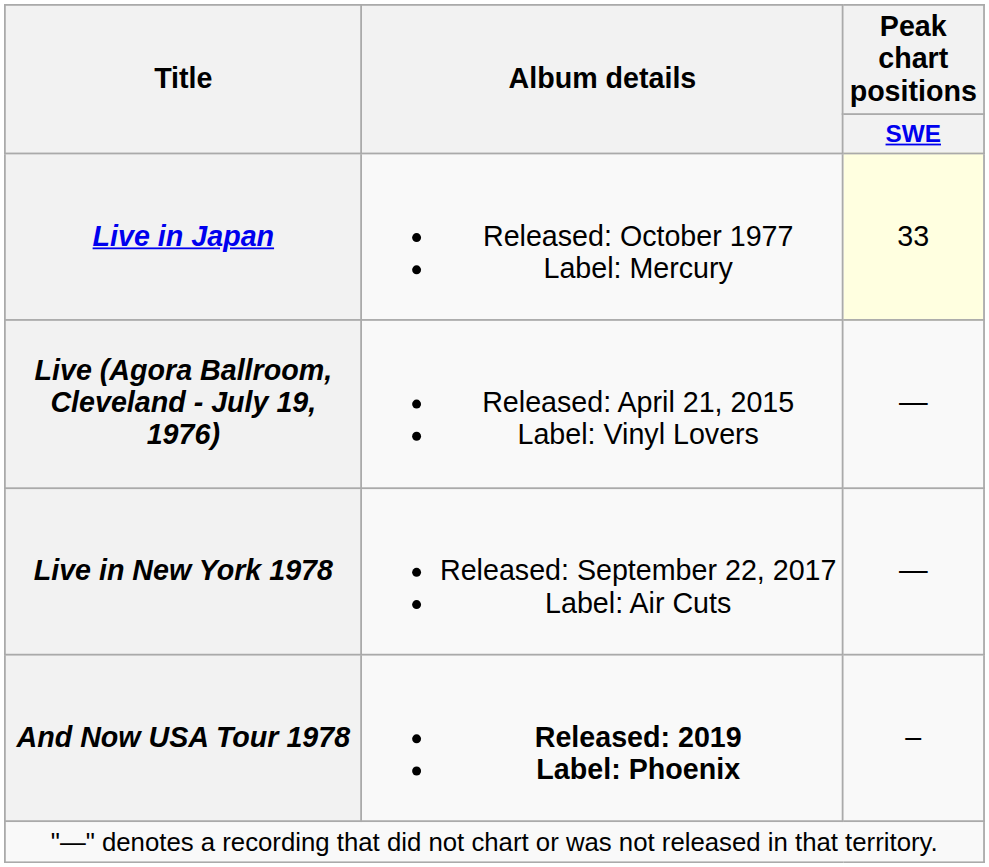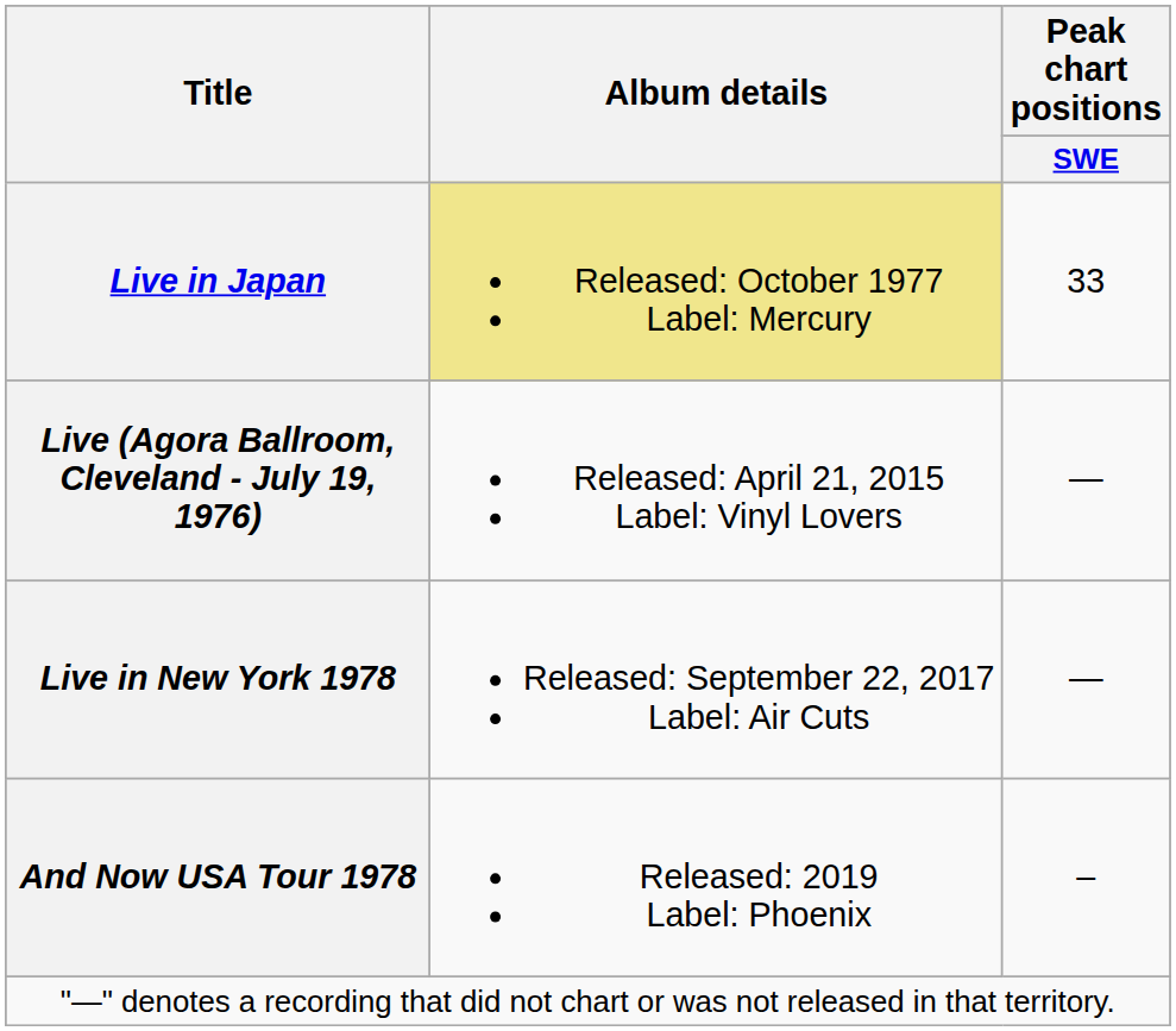Live in Japan | Album details: no background -> khaki background
Live in Japan | Peak chart positions / SWE: lightyellow background -> no background
And Now USA Tour 1978 | Album details: bold -> normal
